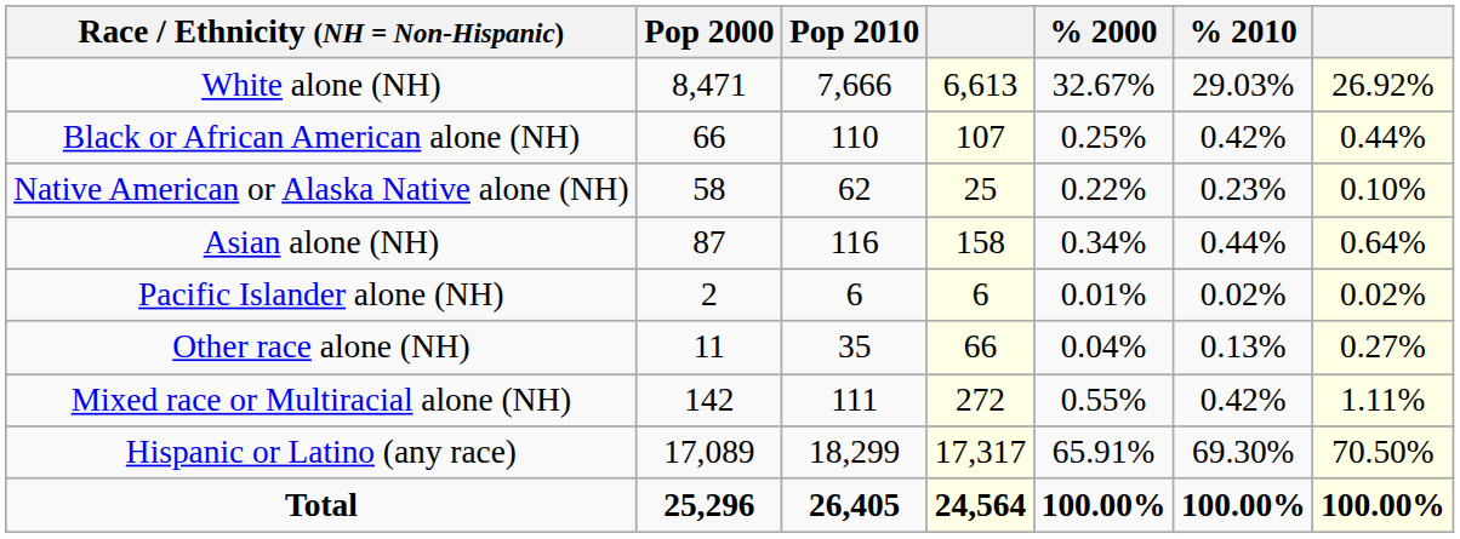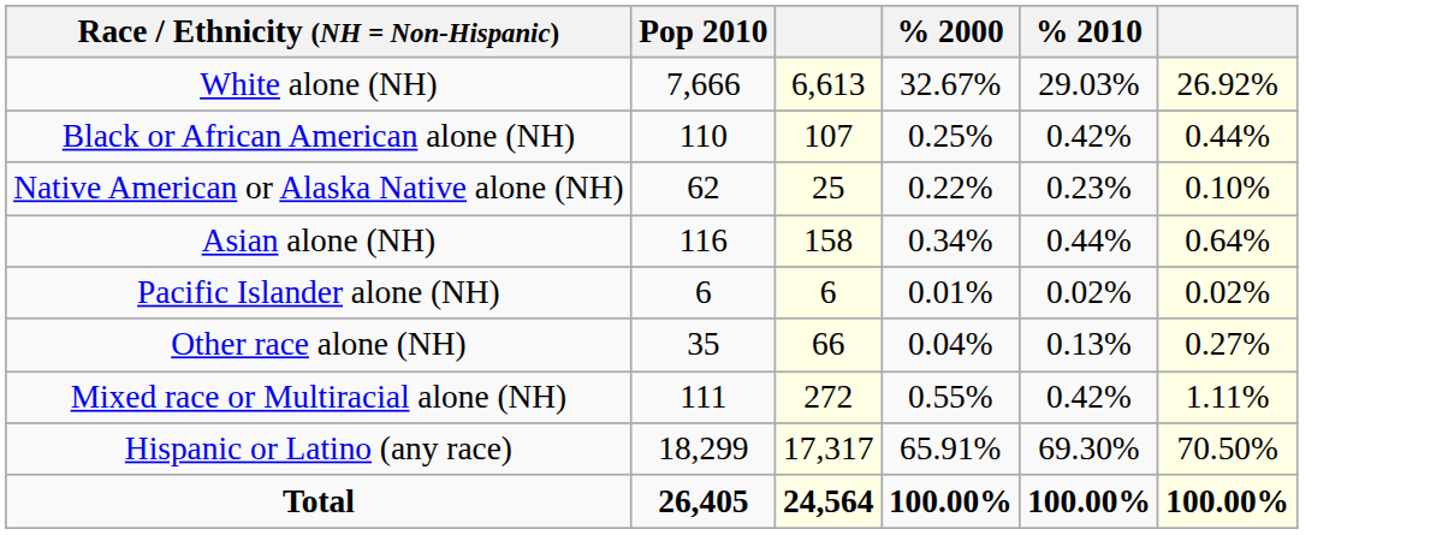- column: Pop 2000 | 8,471 | 66 | 58 | 87 | 2 | 11 | 142 | 17,089 | 25,296
